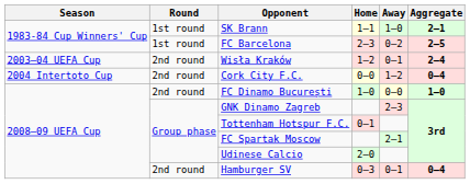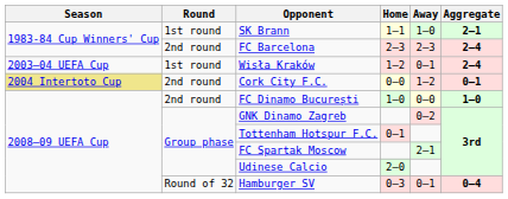FC Barcelona | Round: 1st round -> 2nd round
FC Barcelona | Away: 0–2 -> 2–3
FC Barcelona | Aggregate: 2–5 -> 2–4
Wisła Kraków | Round: 2nd round -> 1st round
Cork City F.C. | Season: no background -> khaki background
Cork City F.C. | Aggregate: 0–4 -> 0–1
GNK Dinamo Zagreb | Away: 2–3 -> 0–2
Hamburger SV | Round: 2nd round -> Round of 32
